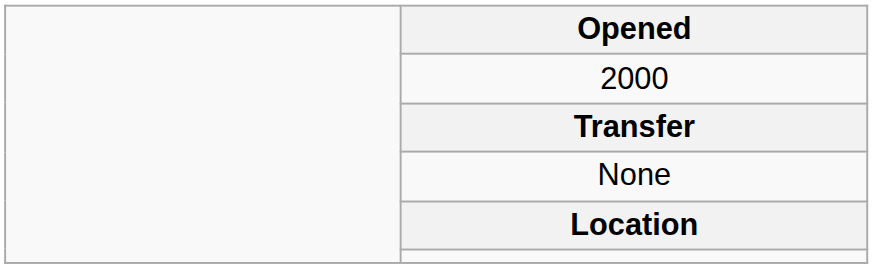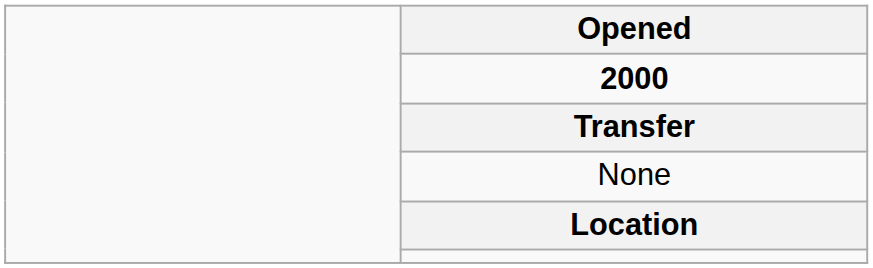2000 | Opened: normal -> bold
